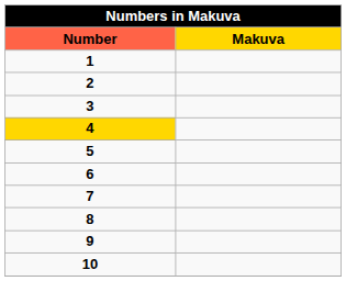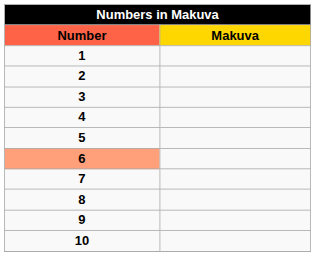4 | column 1: gold background -> no background
6 | column 1: no background -> lightsalmon background
